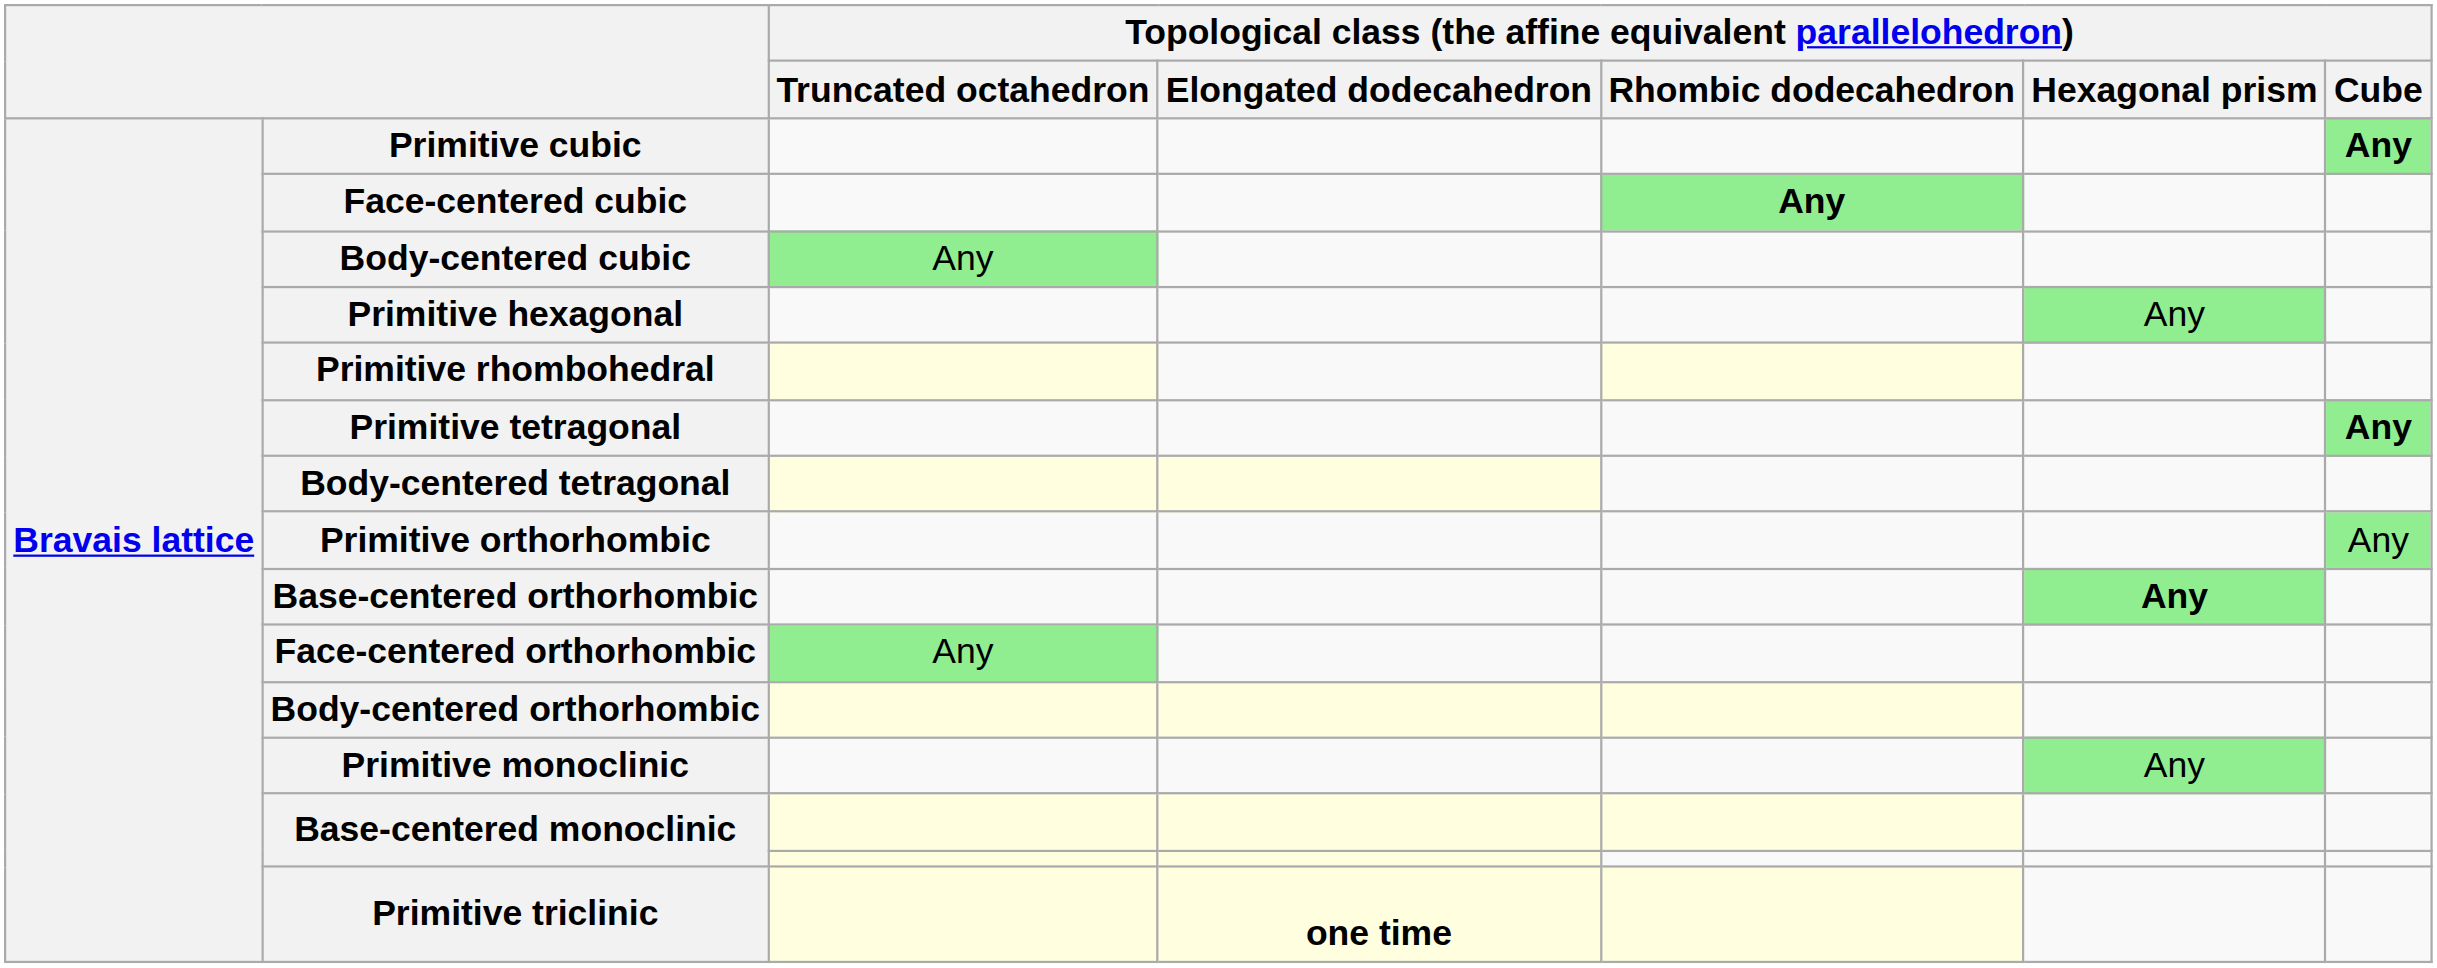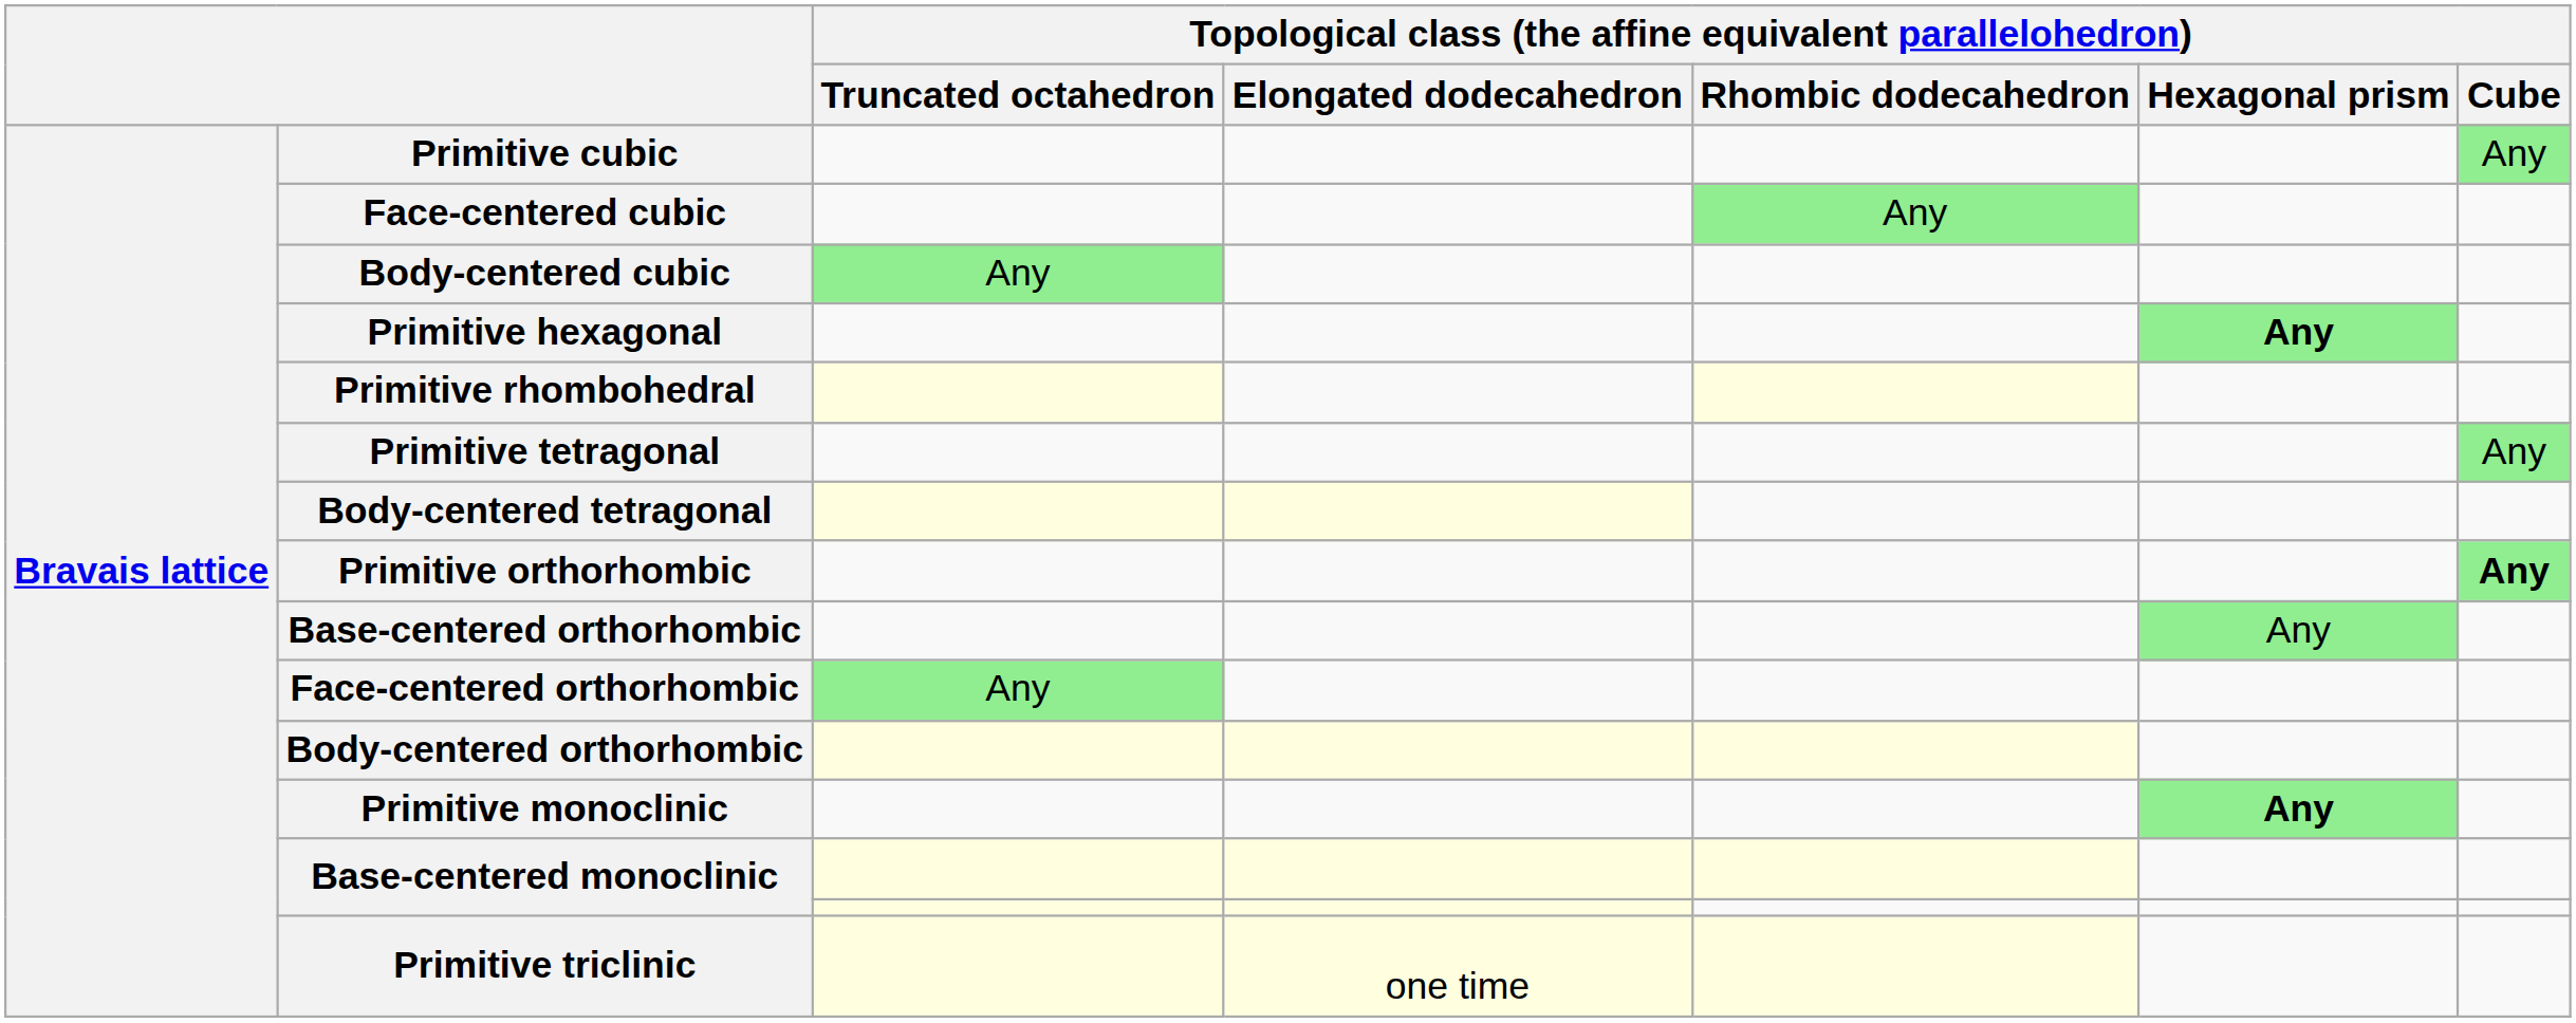Primitive cubic | column 7: bold -> normal
Face-centered cubic | column 5: bold -> normal
Primitive hexagonal | column 6: normal -> bold
Primitive tetragonal | column 7: bold -> normal
Primitive orthorhombic | column 7: normal -> bold
Base-centered orthorhombic | column 6: bold -> normal
Primitive monoclinic | column 6: normal -> bold
Primitive triclinic | column 4: bold -> normal
